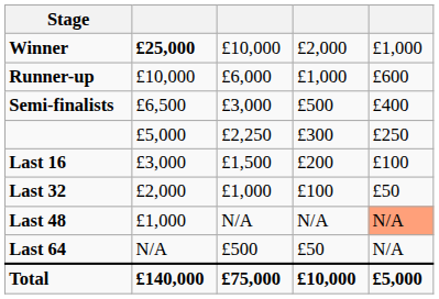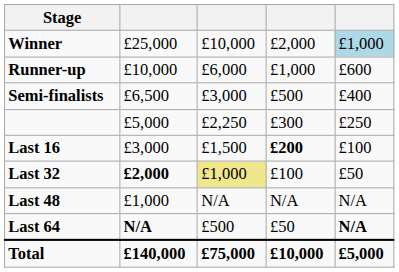Winner | column 2: bold -> normal
Winner | column 5: no background -> lightblue background
Last 16 | column 4: normal -> bold
Last 32 | column 2: normal -> bold
Last 32 | column 3: no background -> khaki background
Last 48 | column 5: lightsalmon background -> no background
Last 64 | column 2: normal -> bold
Last 64 | column 5: normal -> bold
